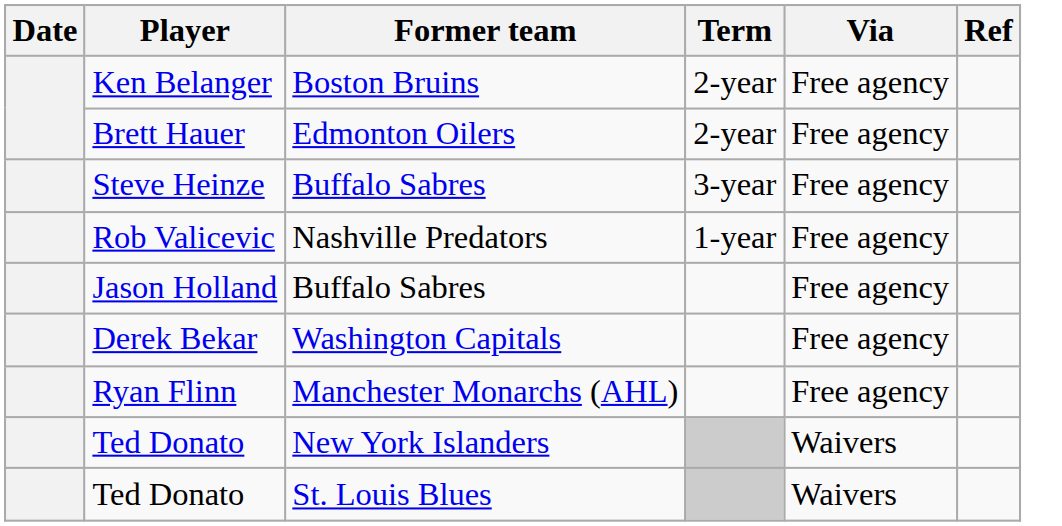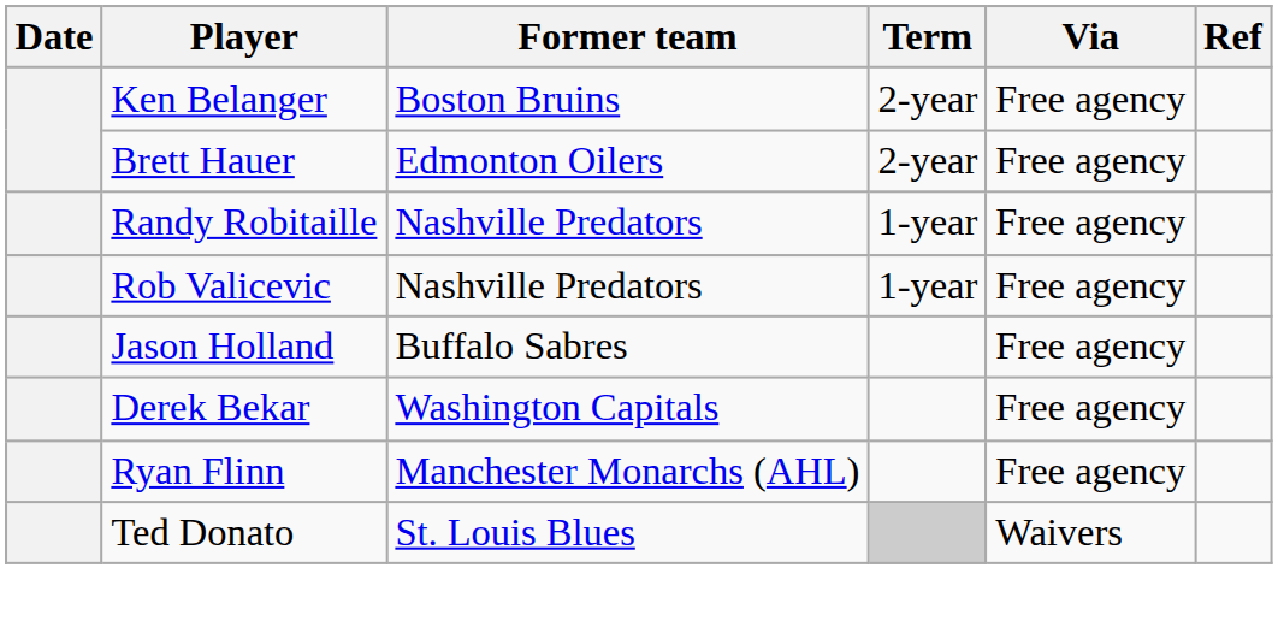- row: Steve Heinze | Buffalo Sabres | 3-year | Free agency
+ row: Randy Robitaille | Nashville Predators | 1-year | Free agency
- row: Ted Donato | New York Islanders | Waivers
